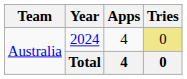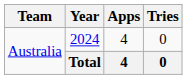Australia / 2024 | Tries: khaki background -> no background
